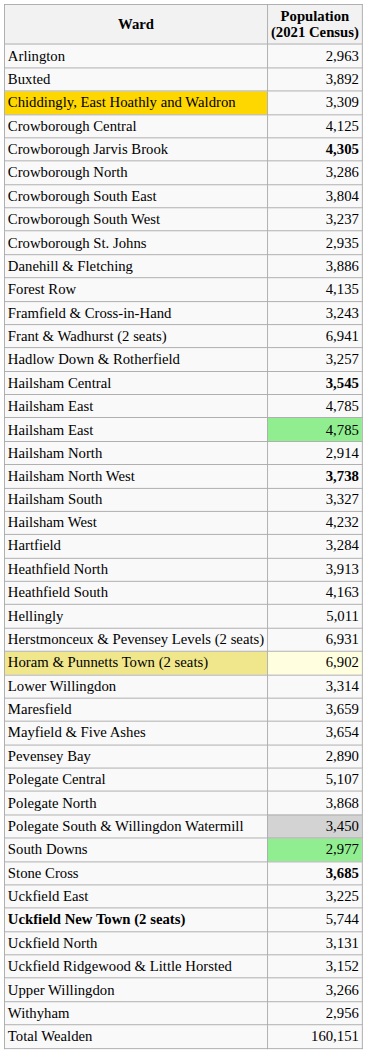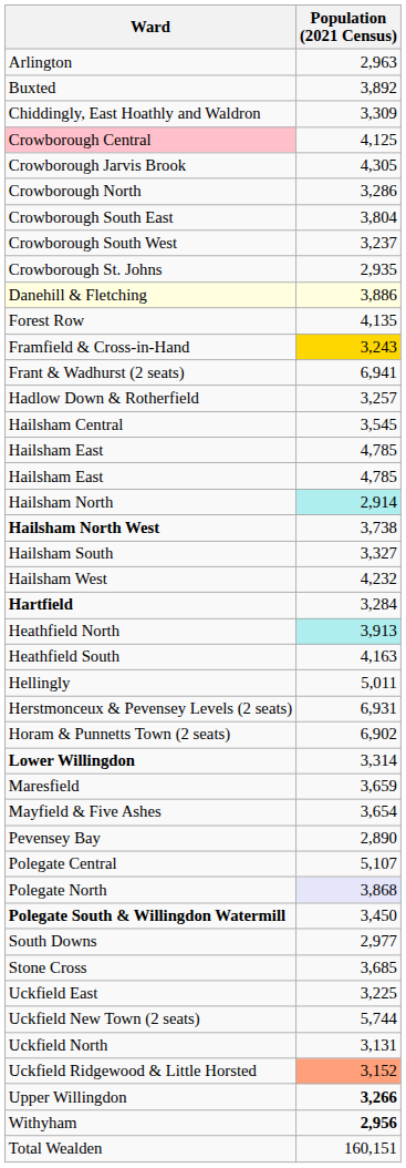row 4 | Ward: gold background -> no background
row 5 | Ward: no background -> pink background
row 6 | Population (2021 Census): bold -> normal
row 11 | Ward: no background -> lightyellow background
row 11 | Population (2021 Census): no background -> lightyellow background
row 13 | Population (2021 Census): no background -> gold background
row 16 | Population (2021 Census): bold -> normal
row 18 | Population (2021 Census): lightgreen background -> no background
row 19 | Population (2021 Census): no background -> paleturquoise background
row 20 | Ward: normal -> bold
row 20 | Population (2021 Census): bold -> normal
row 23 | Ward: normal -> bold
row 24 | Population (2021 Census): no background -> paleturquoise background
row 28 | Ward: khaki background -> no background
row 28 | Population (2021 Census): lightyellow background -> no background
row 29 | Ward: normal -> bold
row 34 | Population (2021 Census): no background -> lavender background
row 35 | Ward: normal -> bold
row 35 | Population (2021 Census): lightgrey background -> no background
row 36 | Population (2021 Census): lightgreen background -> no background
row 37 | Population (2021 Census): bold -> normal
row 39 | Ward: bold -> normal
row 41 | Population (2021 Census): no background -> lightsalmon background
row 42 | Population (2021 Census): normal -> bold
row 43 | Population (2021 Census): normal -> bold
